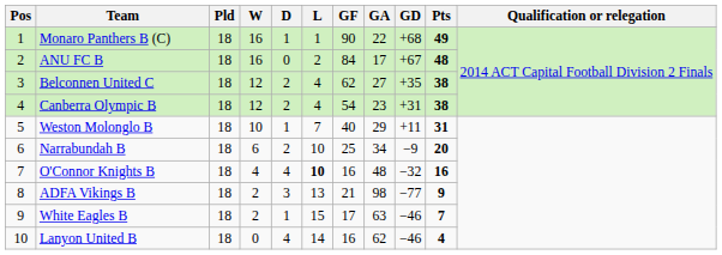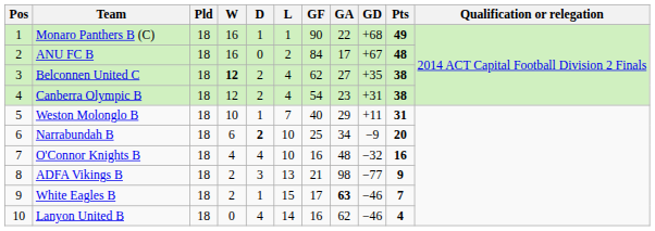Belconnen United C | W: normal -> bold
Narrabundah B | D: normal -> bold
O'Connor Knights B | L: bold -> normal
White Eagles B | GA: normal -> bold
